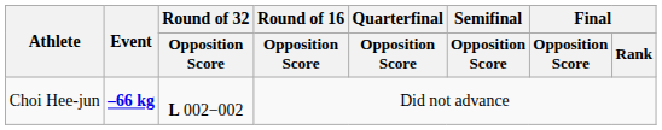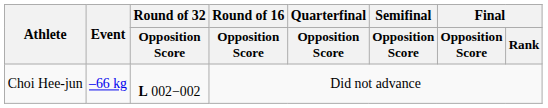Choi Hee-jun | Event: bold -> normal
